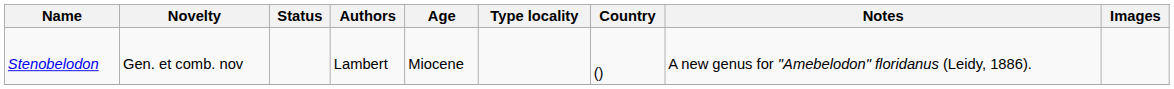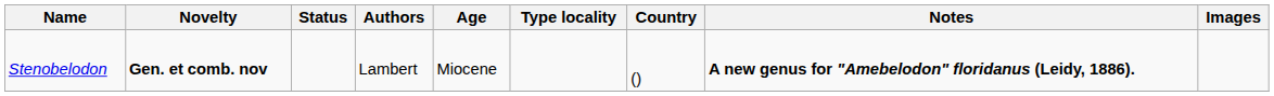Stenobelodon | Novelty: normal -> bold
Stenobelodon | Notes: normal -> bold
